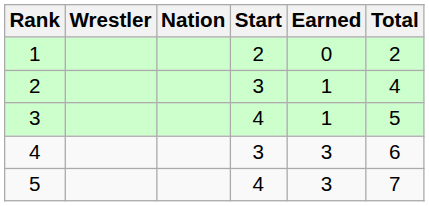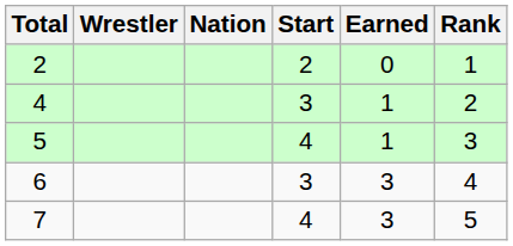columns swapped: Rank <-> Total
